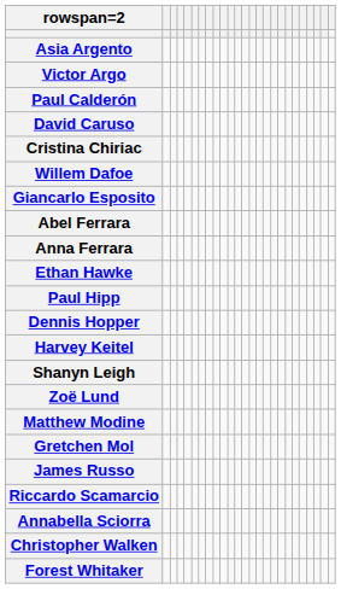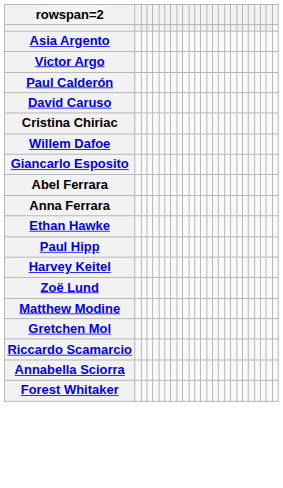- row: Dennis Hopper
- row: Shanyn Leigh
- row: James Russo
- row: Christopher Walken
